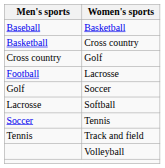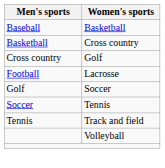- row: Lacrosse | Softball
